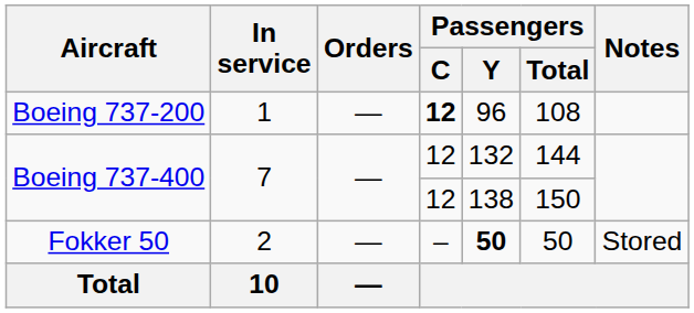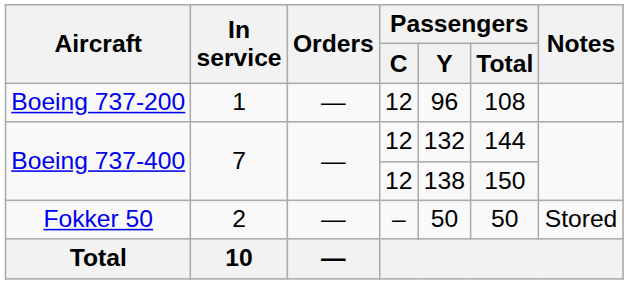Boeing 737-200 | Passengers / C: bold -> normal
Fokker 50 | Passengers / Y: bold -> normal
